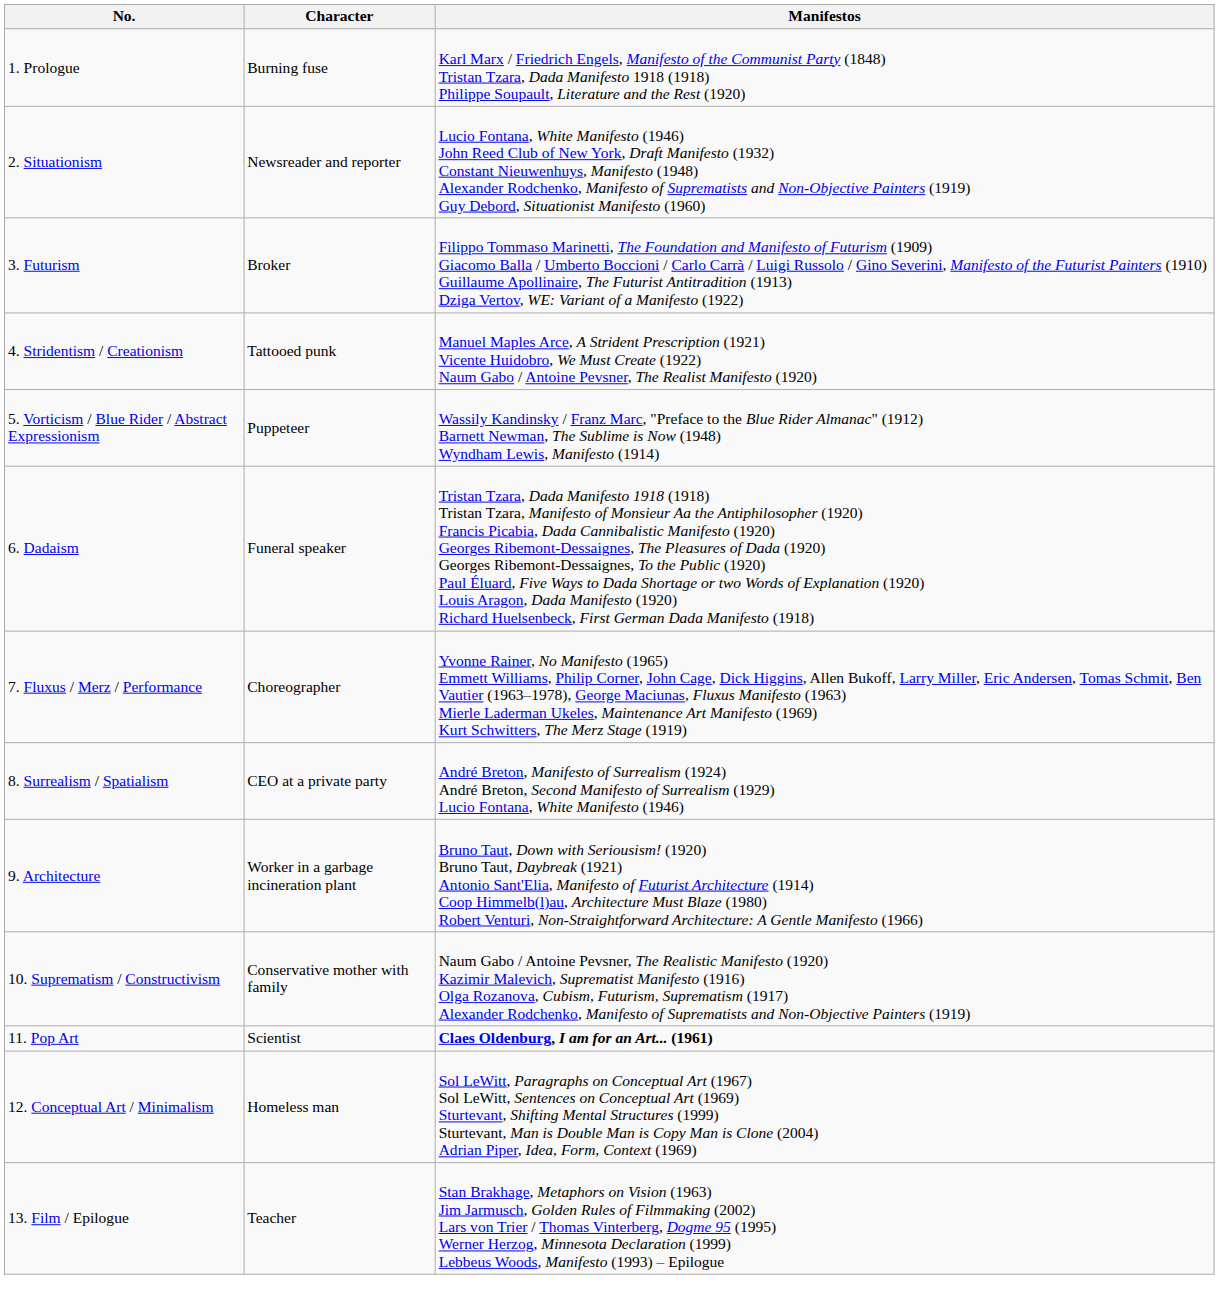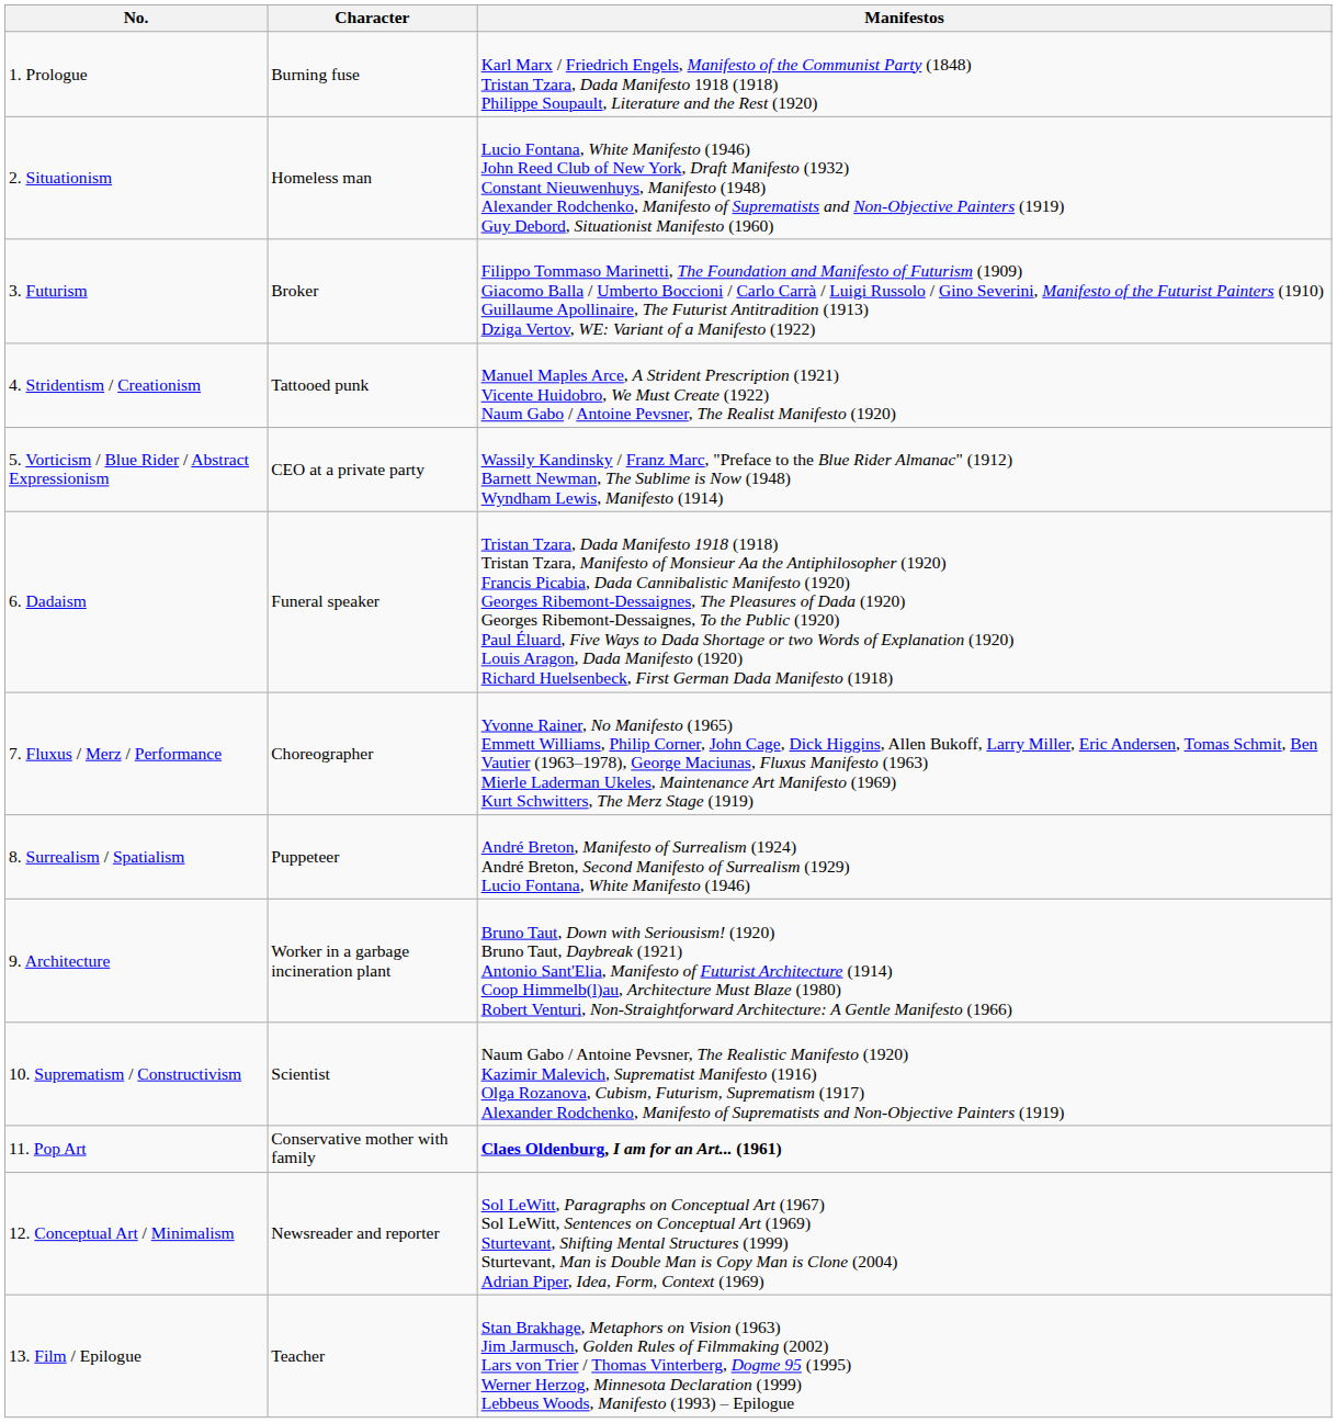2. Situationism | Character: Newsreader and reporter -> Homeless man
5. Vorticism / Blue Rider / Abstract Expressionism | Character: Puppeteer -> CEO at a private party
8. Surrealism / Spatialism | Character: CEO at a private party -> Puppeteer
10. Suprematism / Constructivism | Character: Conservative mother with family -> Scientist
11. Pop Art | Character: Scientist -> Conservative mother with family
12. Conceptual Art / Minimalism | Character: Homeless man -> Newsreader and reporter
